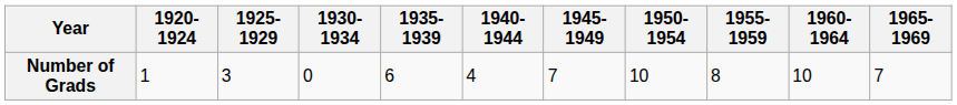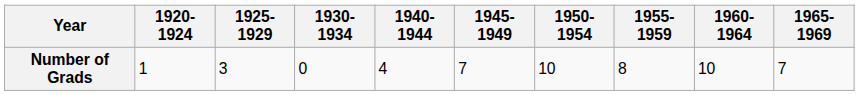- column: 1935-1939 | 6
